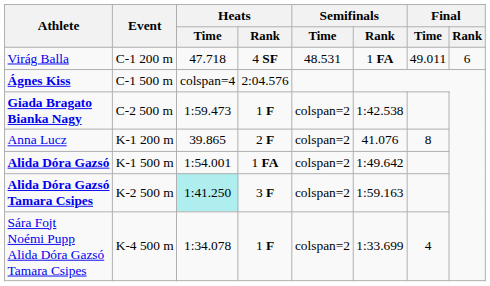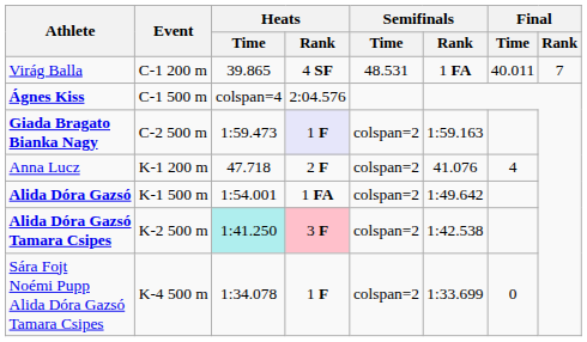Virág Balla | Heats / Time: 47.718 -> 39.865
Virág Balla | Final / Time: 49.011 -> 40.011
Virág Balla | Final / Rank: 6 -> 7
Giada Bragato Bianka Nagy | Heats / Rank: no background -> lavender background
Giada Bragato Bianka Nagy | Semifinals / Rank: 1:42.538 -> 1:59.163
Anna Lucz | Heats / Time: 39.865 -> 47.718
Anna Lucz | Final / Time: 8 -> 4
Alida Dóra Gazsó Tamara Csipes | Heats / Rank: no background -> pink background
Alida Dóra Gazsó Tamara Csipes | Semifinals / Rank: 1:59.163 -> 1:42.538
Sára Fojt Noémi Pupp Alida Dóra Gazsó Tamara Csipes | Final / Time: 4 -> 0
